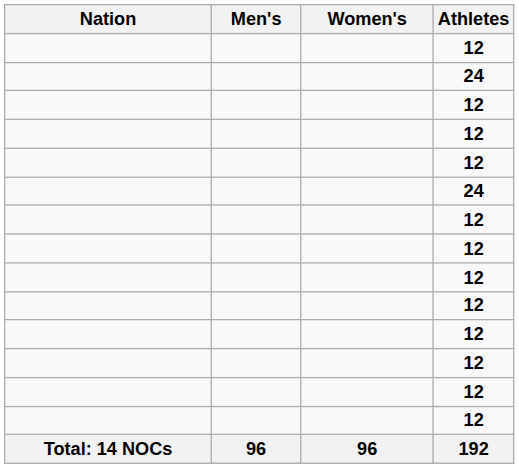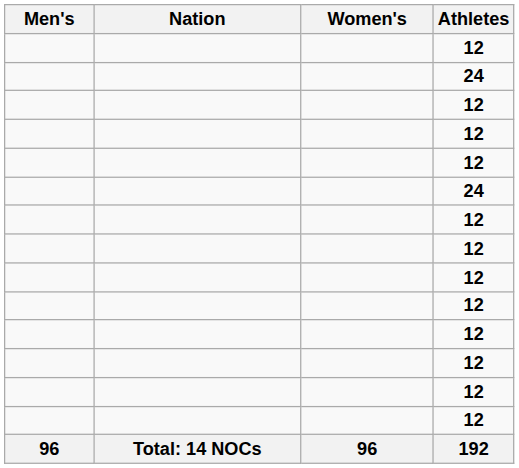columns swapped: Nation <-> Men's
